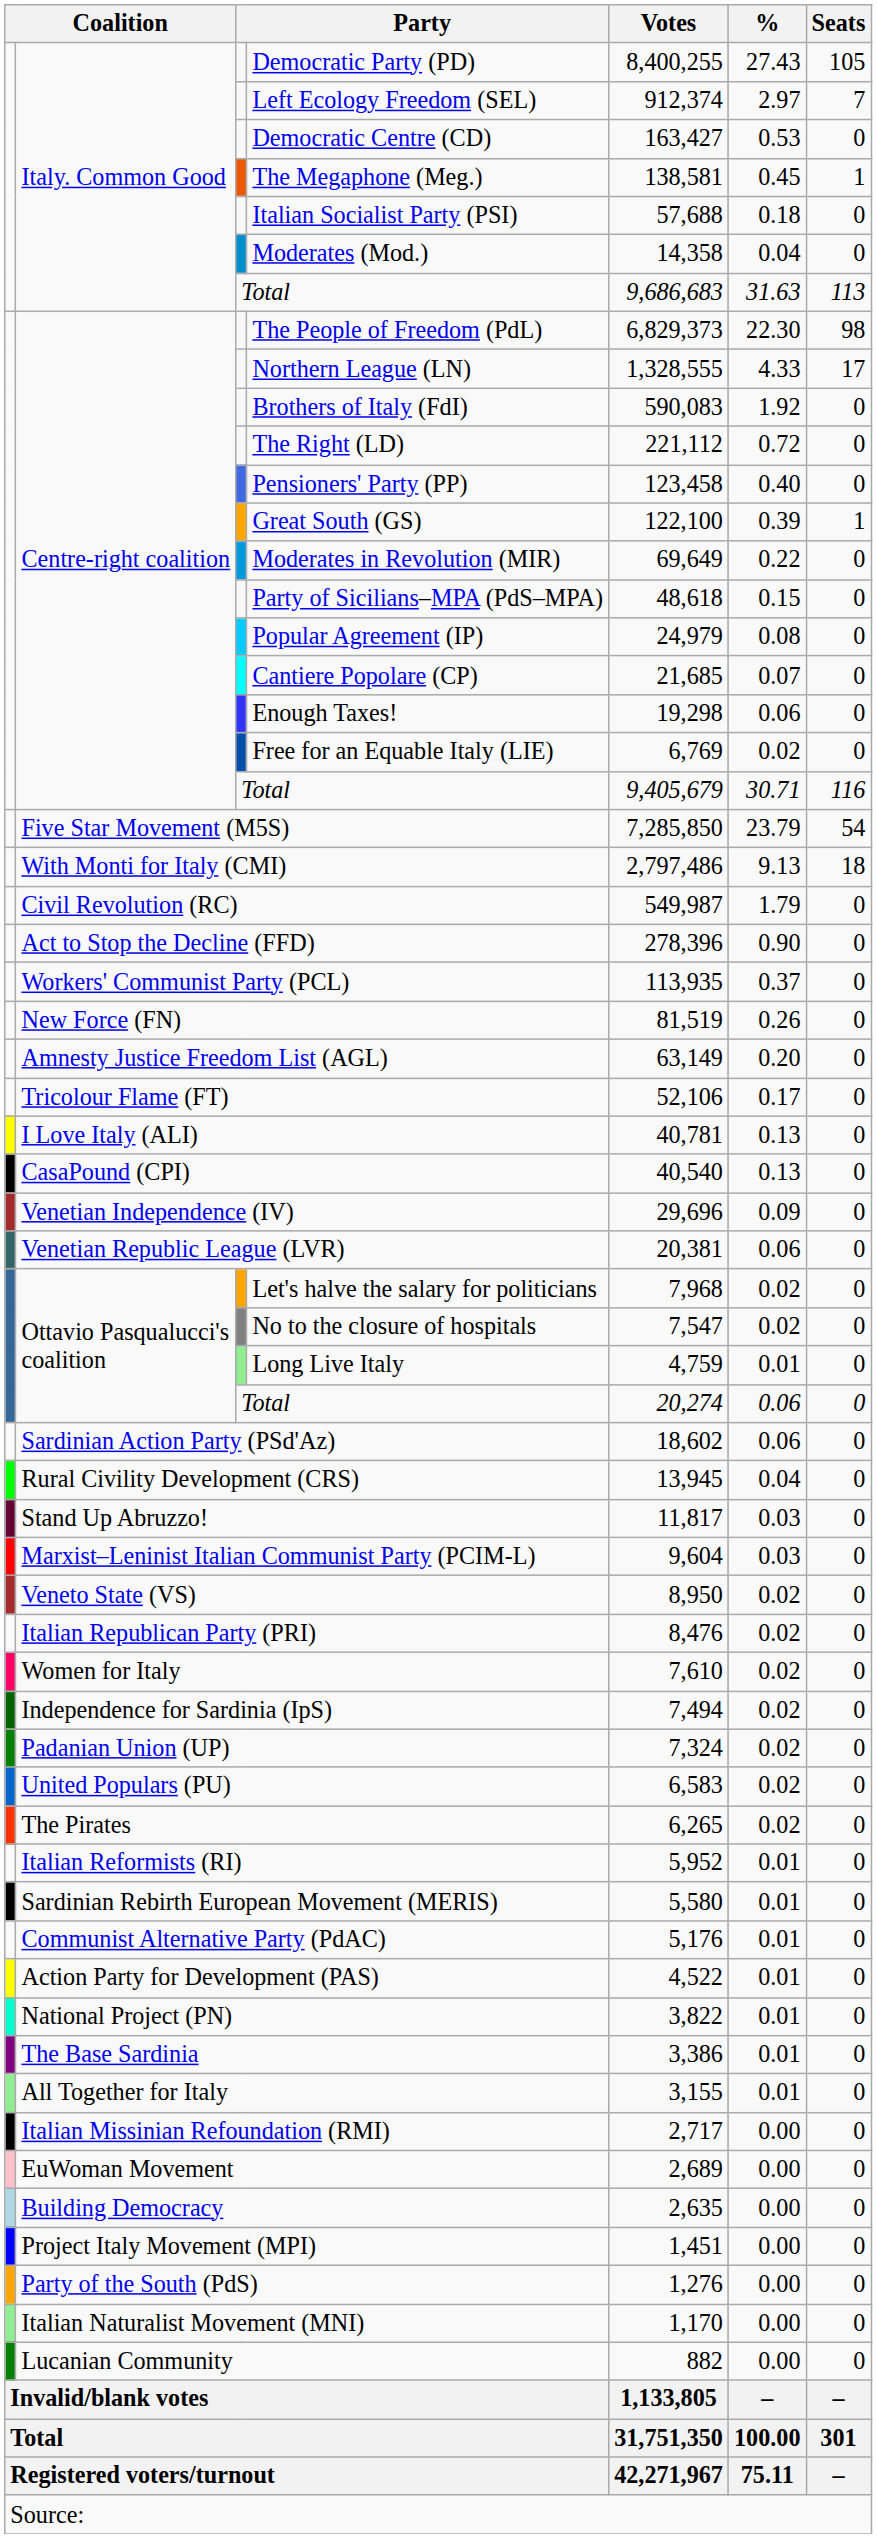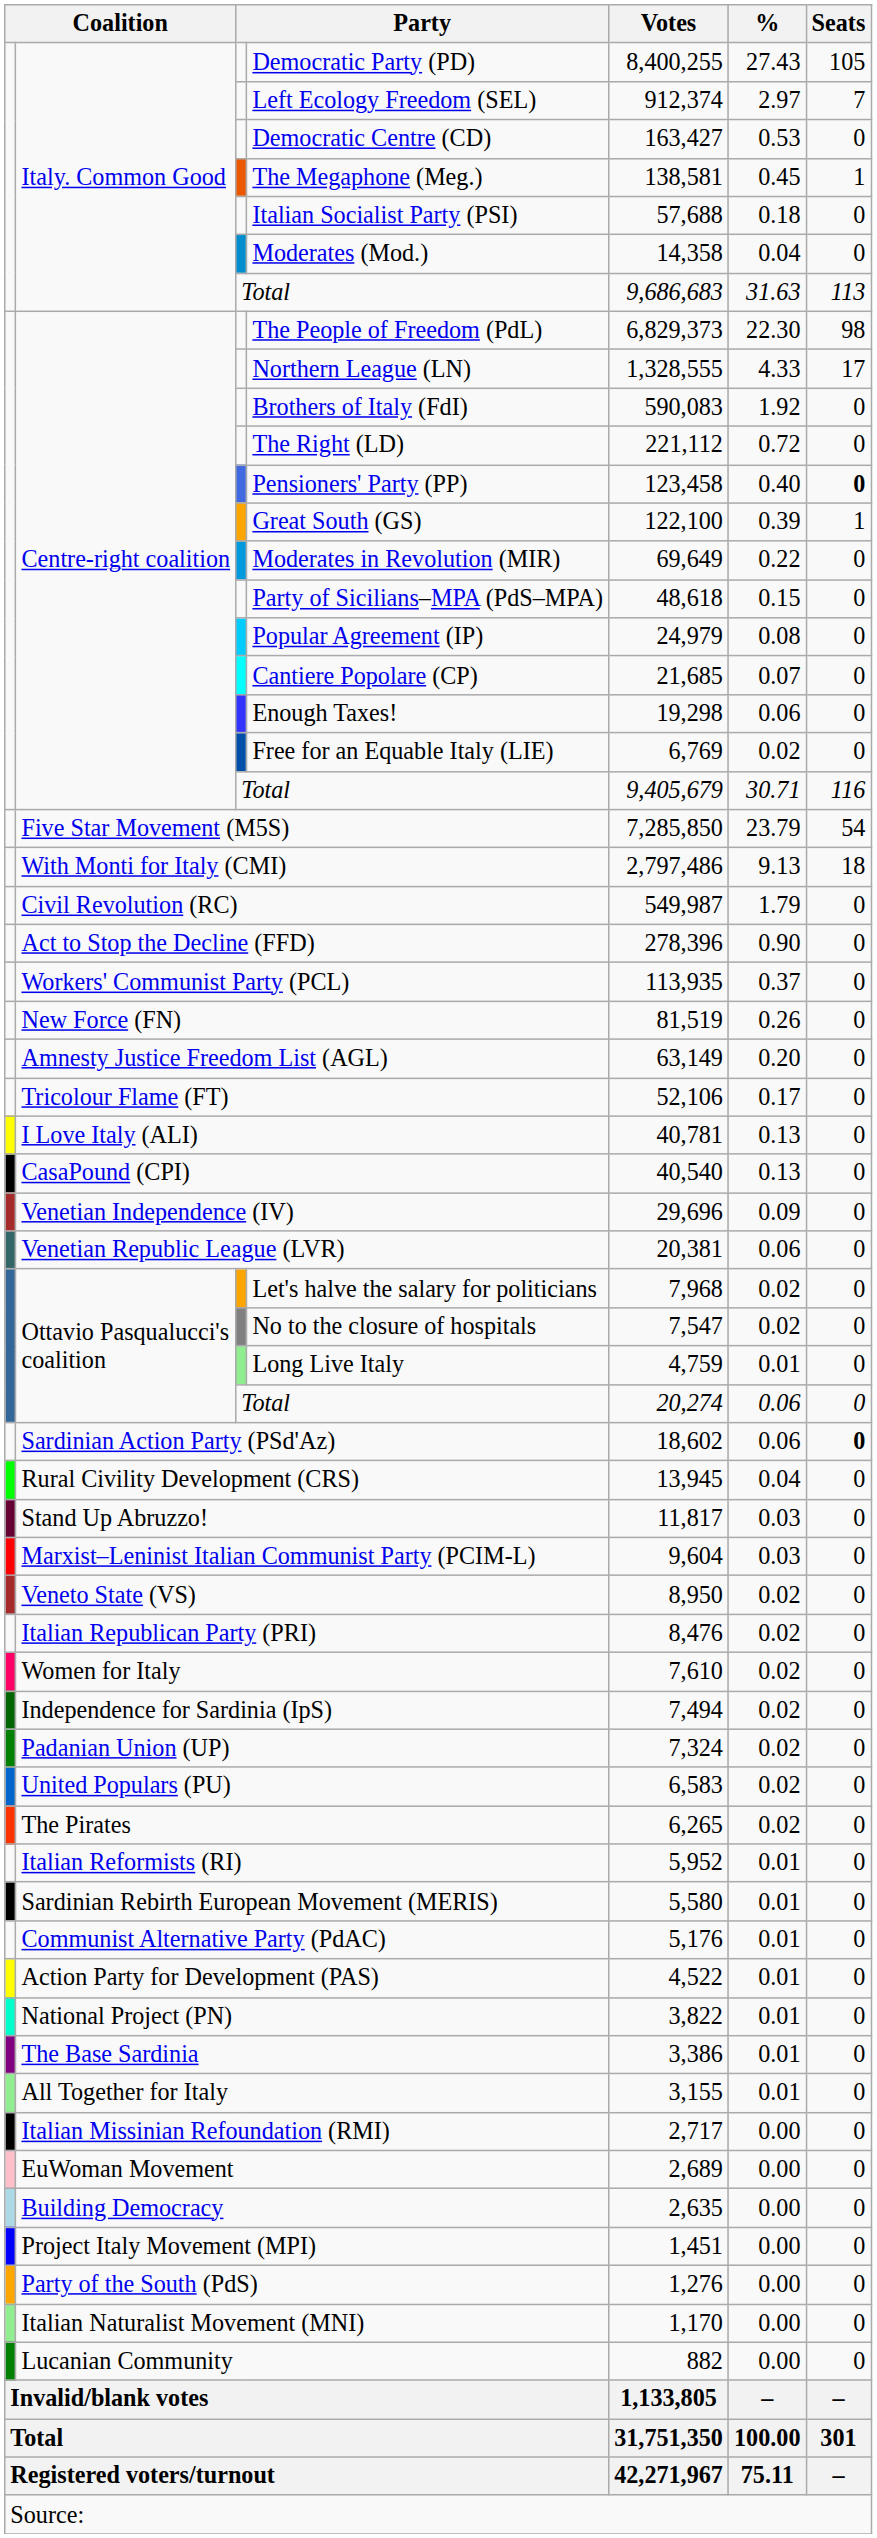Pensioners' Party (PP) | Seats: normal -> bold
Sardinian Action Party (PSd'Az) | Seats: normal -> bold
